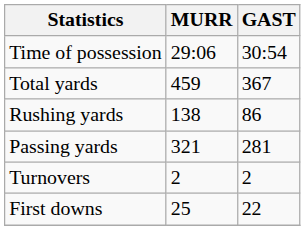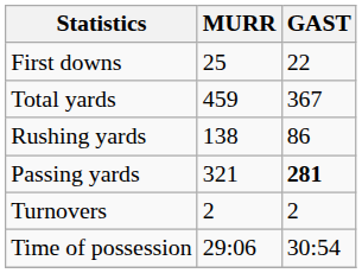rows swapped: First downs <-> Time of possession
Passing yards | GAST: normal -> bold
